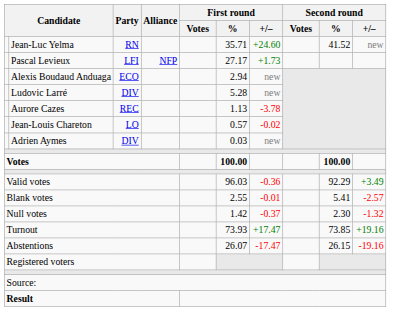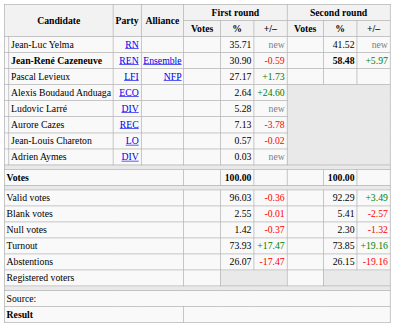Jean-Luc Yelma | First round / +/–: +24.60 -> new
+ row: Jean-René Cazeneuve | REN | Ensemble | 30.90 | -0.59 | 58.48 | +5.97
Alexis Boudaud Anduaga | First round / %: 2.94 -> 2.64
Alexis Boudaud Anduaga | First round / +/–: new -> +24.60
Aurore Cazes | First round / %: 1.13 -> 7.13
